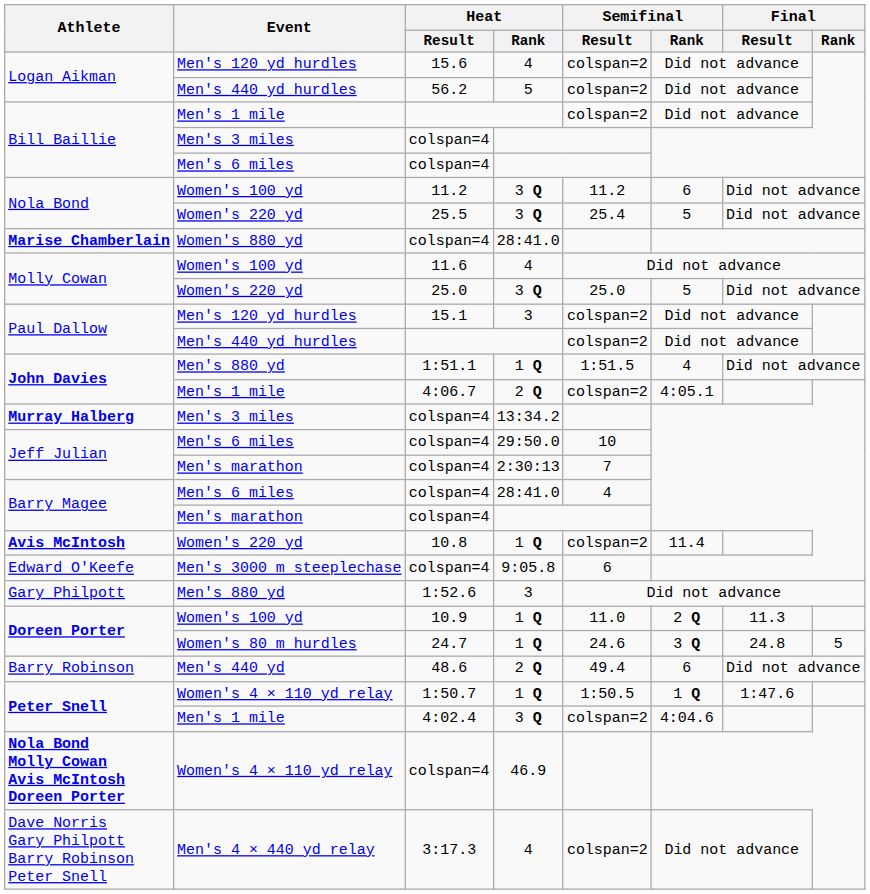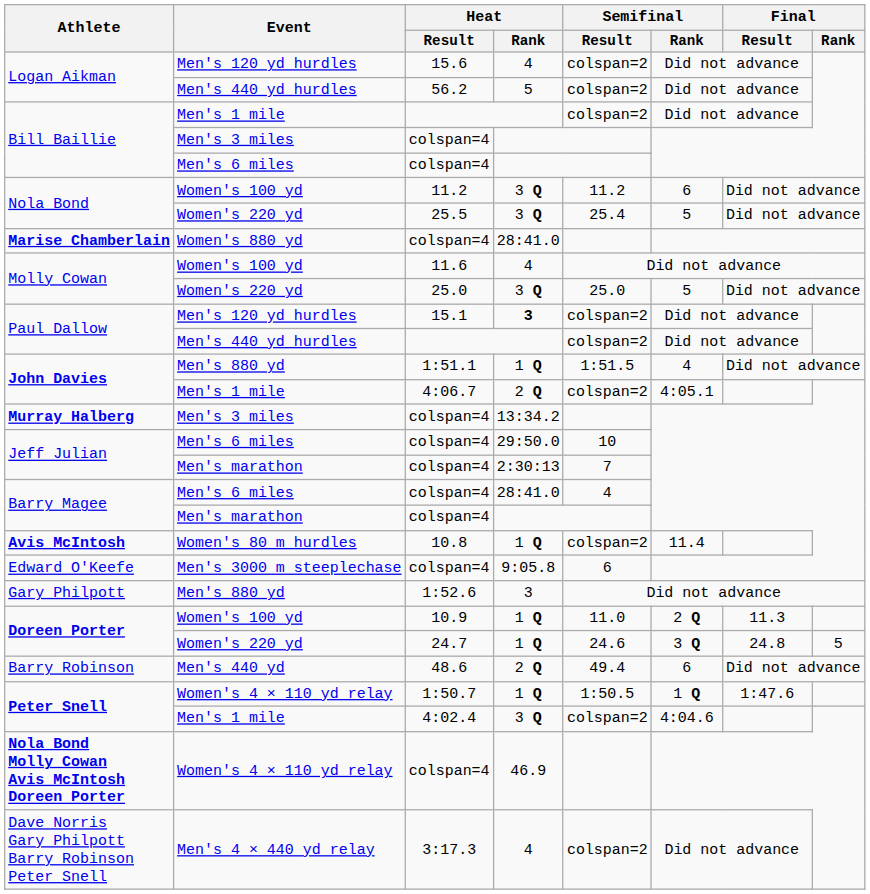15.1 | Heat / Rank: normal -> bold
10.8 | Event: Women's 220 yd -> Women's 80 m hurdles
24.7 | Event: Women's 80 m hurdles -> Women's 220 yd
